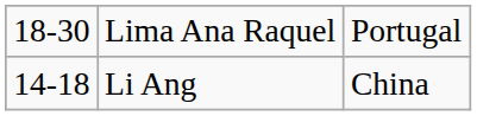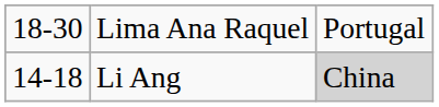Li Ang | column 3: no background -> lightgrey background
